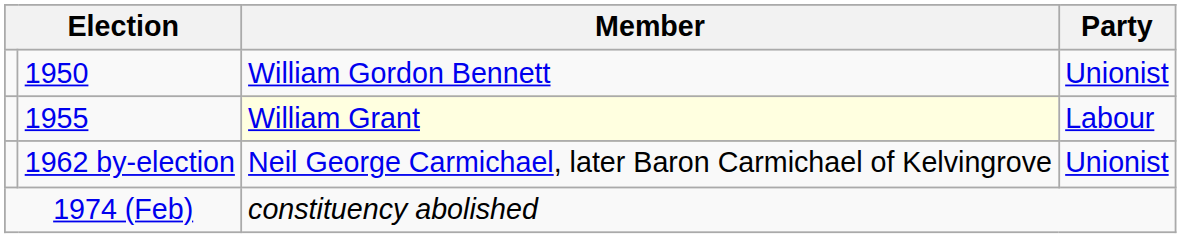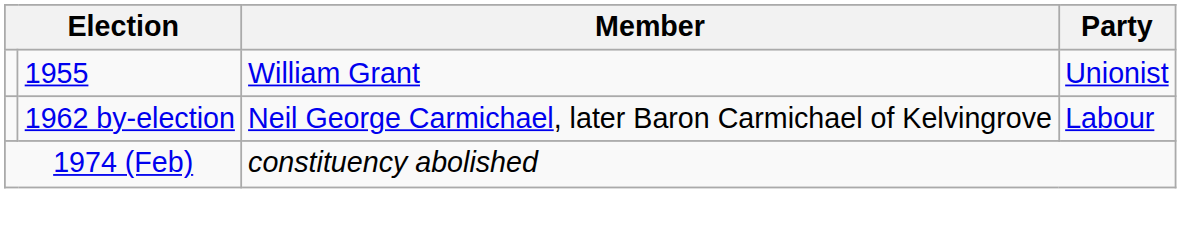- row: 1950 | William Gordon Bennett | Unionist
1955 | Member: lightyellow background -> no background
1955 | Party: Labour -> Unionist
1962 by-election | Party: Unionist -> Labour
